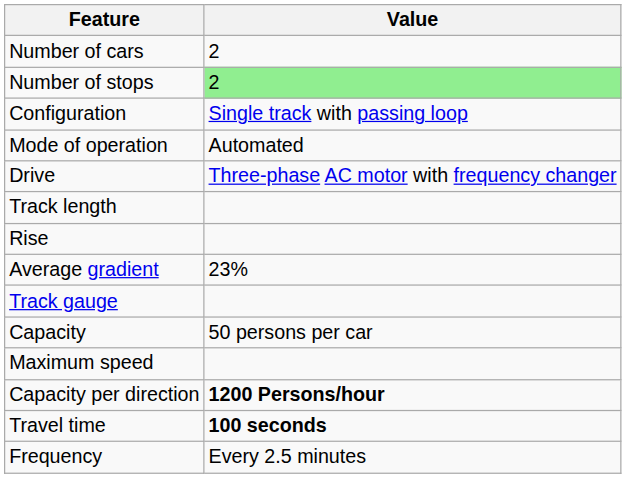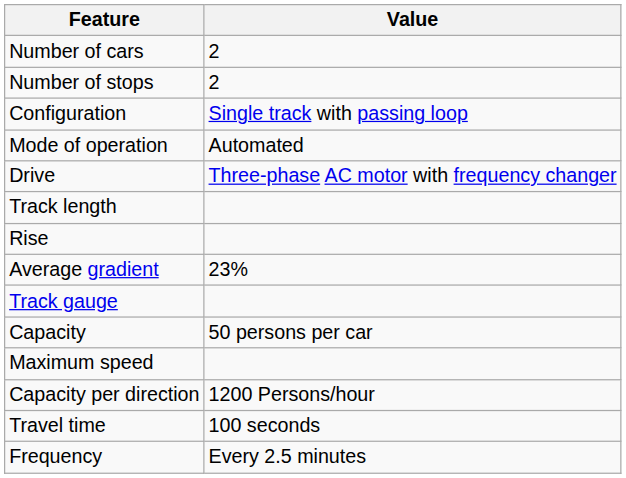Number of stops | Value: lightgreen background -> no background
Capacity per direction | Value: bold -> normal
Travel time | Value: bold -> normal
